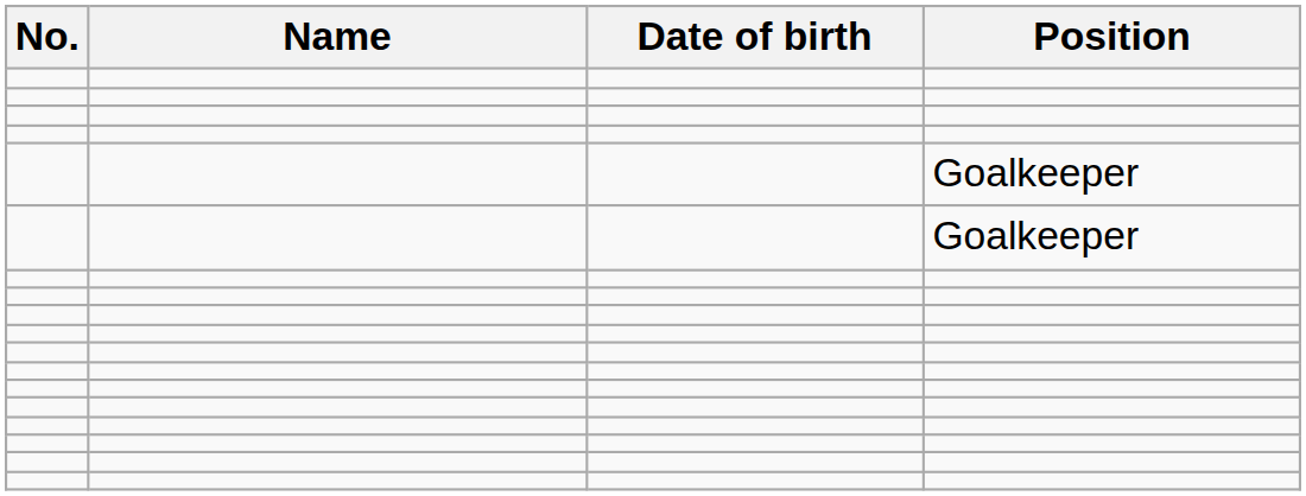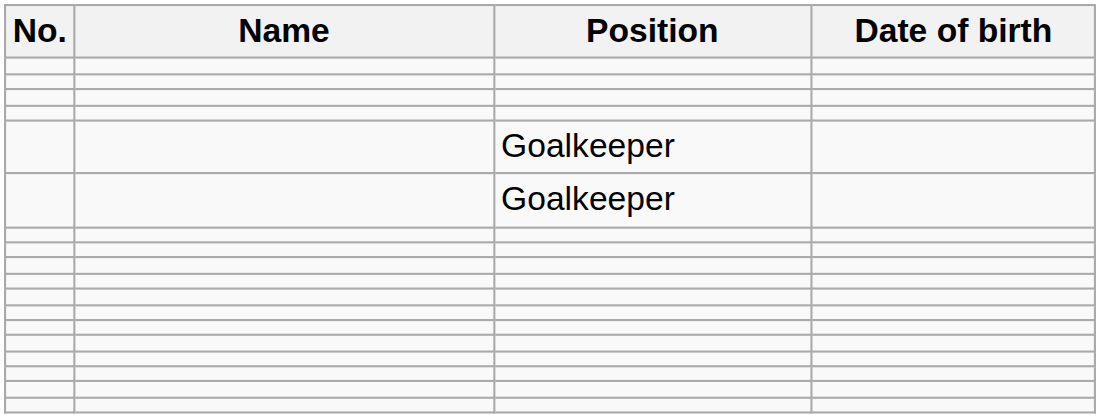columns swapped: Date of birth <-> Position
